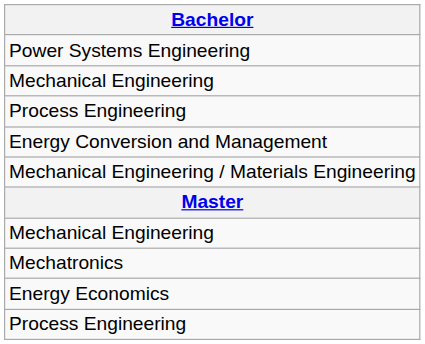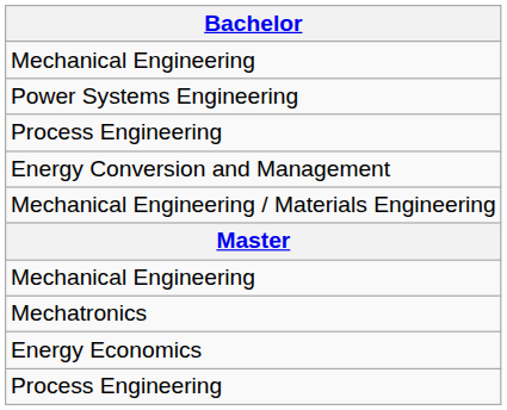row 2 | column 1: Power Systems Engineering -> Mechanical Engineering
row 3 | column 1: Mechanical Engineering -> Power Systems Engineering
